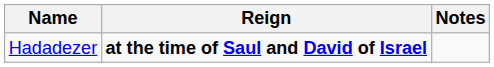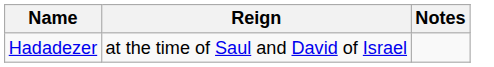Hadadezer | Reign: bold -> normal
